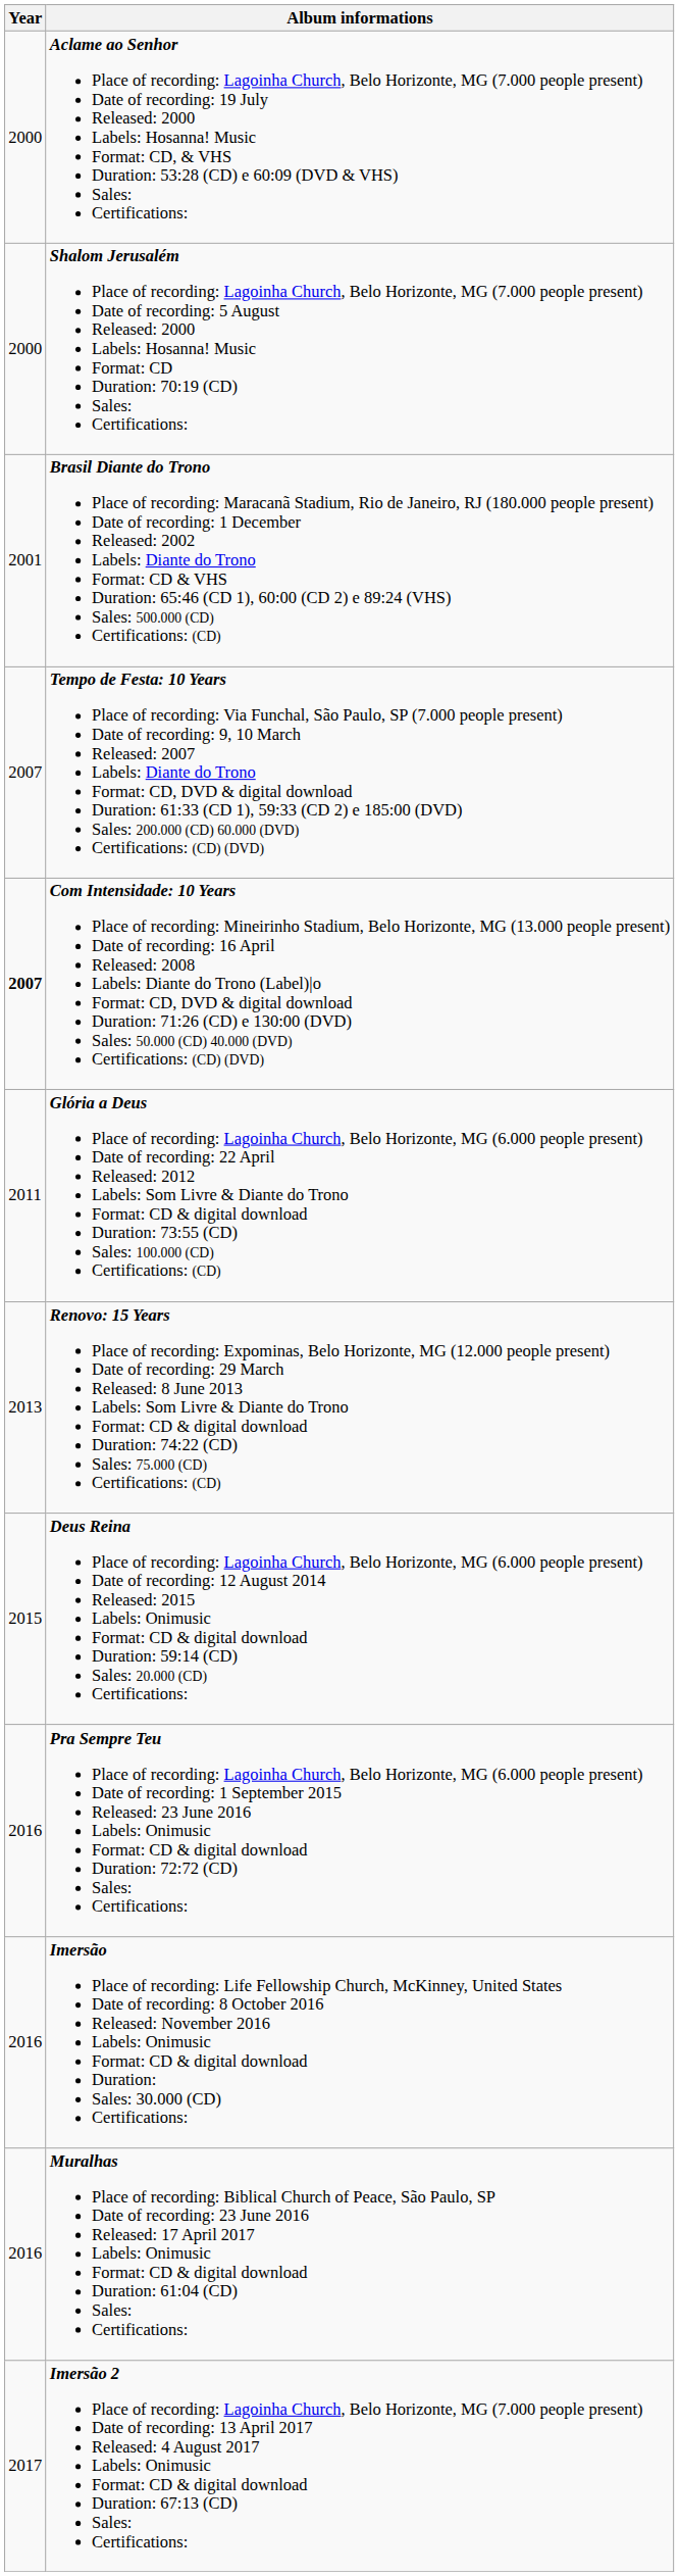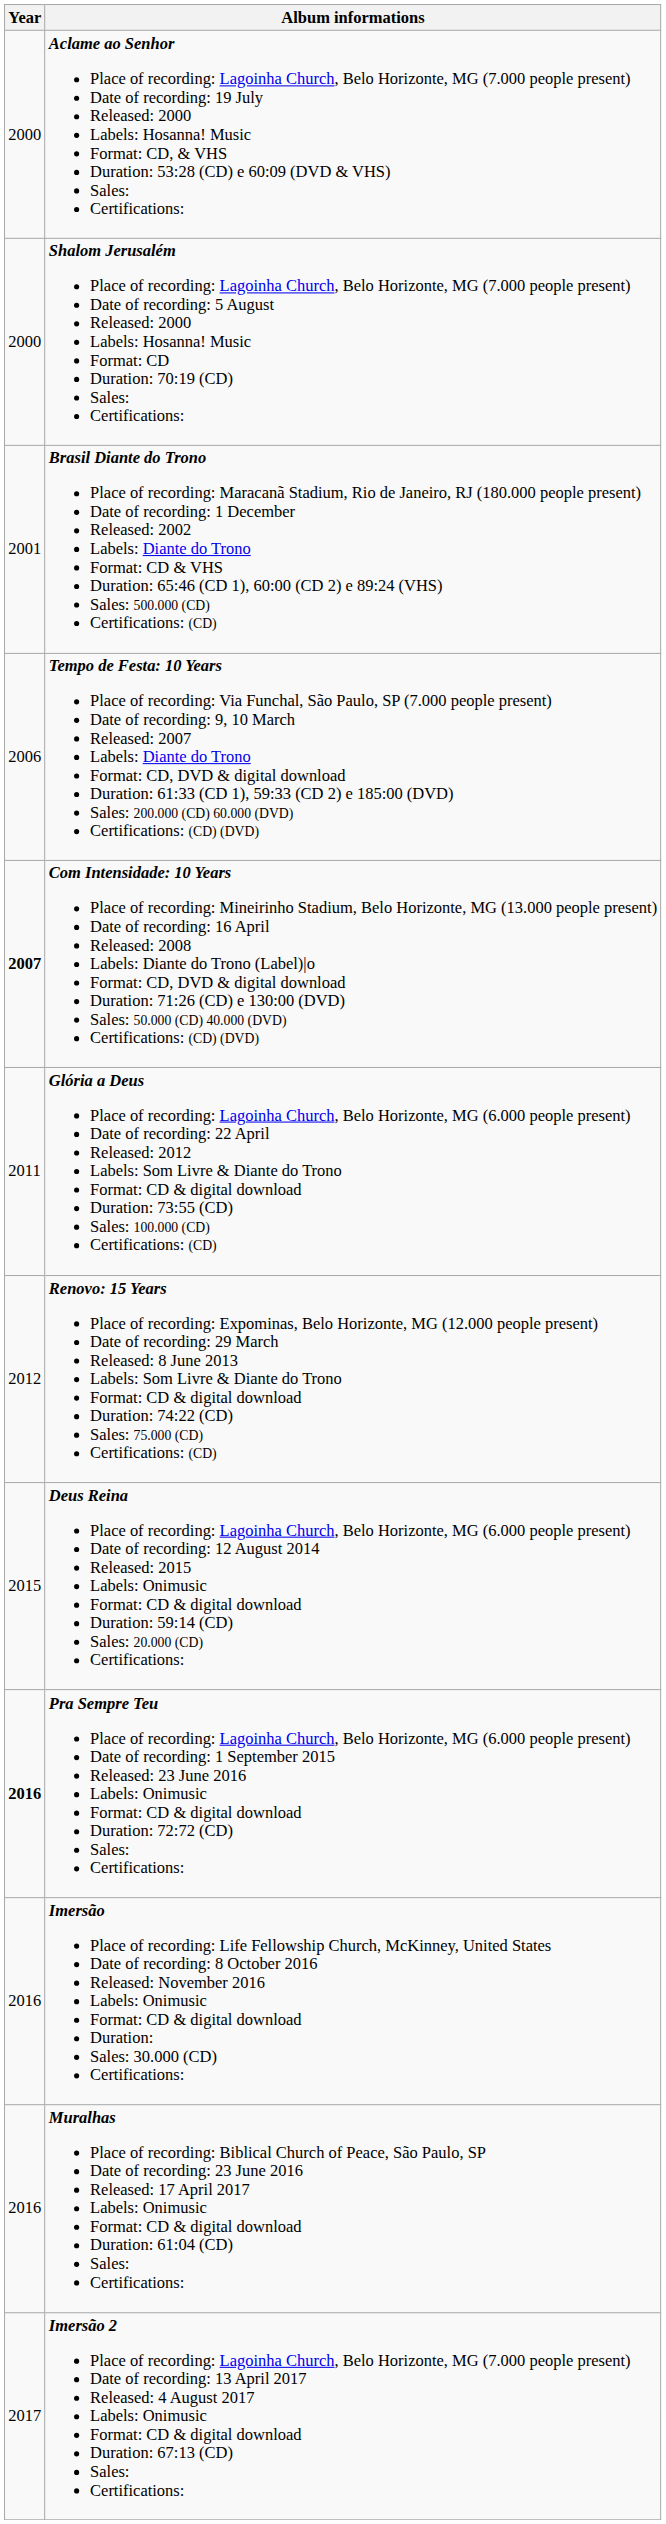row 5 | Year: 2007 -> 2006
row 8 | Year: 2013 -> 2012
row 10 | Year: normal -> bold
